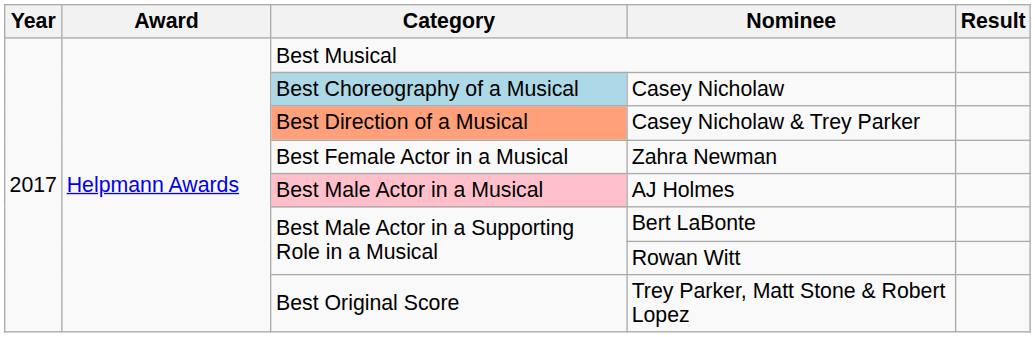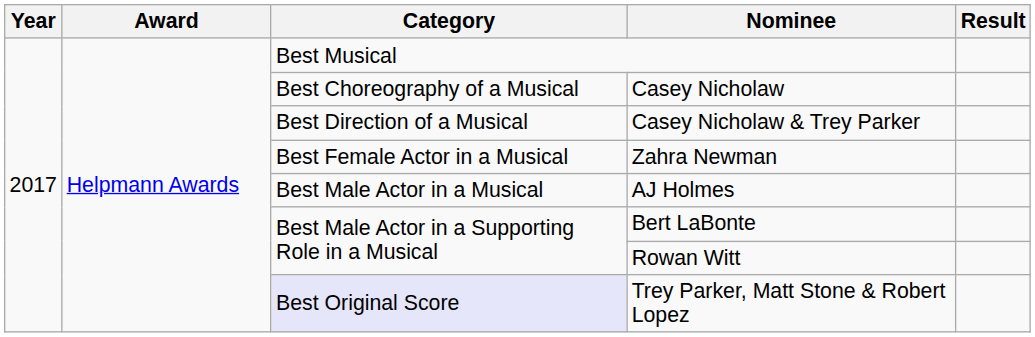Casey Nicholaw | Category: lightblue background -> no background
Casey Nicholaw & Trey Parker | Category: lightsalmon background -> no background
AJ Holmes | Category: pink background -> no background
Trey Parker, Matt Stone & Robert Lopez | Category: no background -> lavender background
